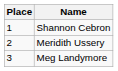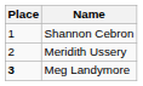Meg Landymore | Place: normal -> bold
